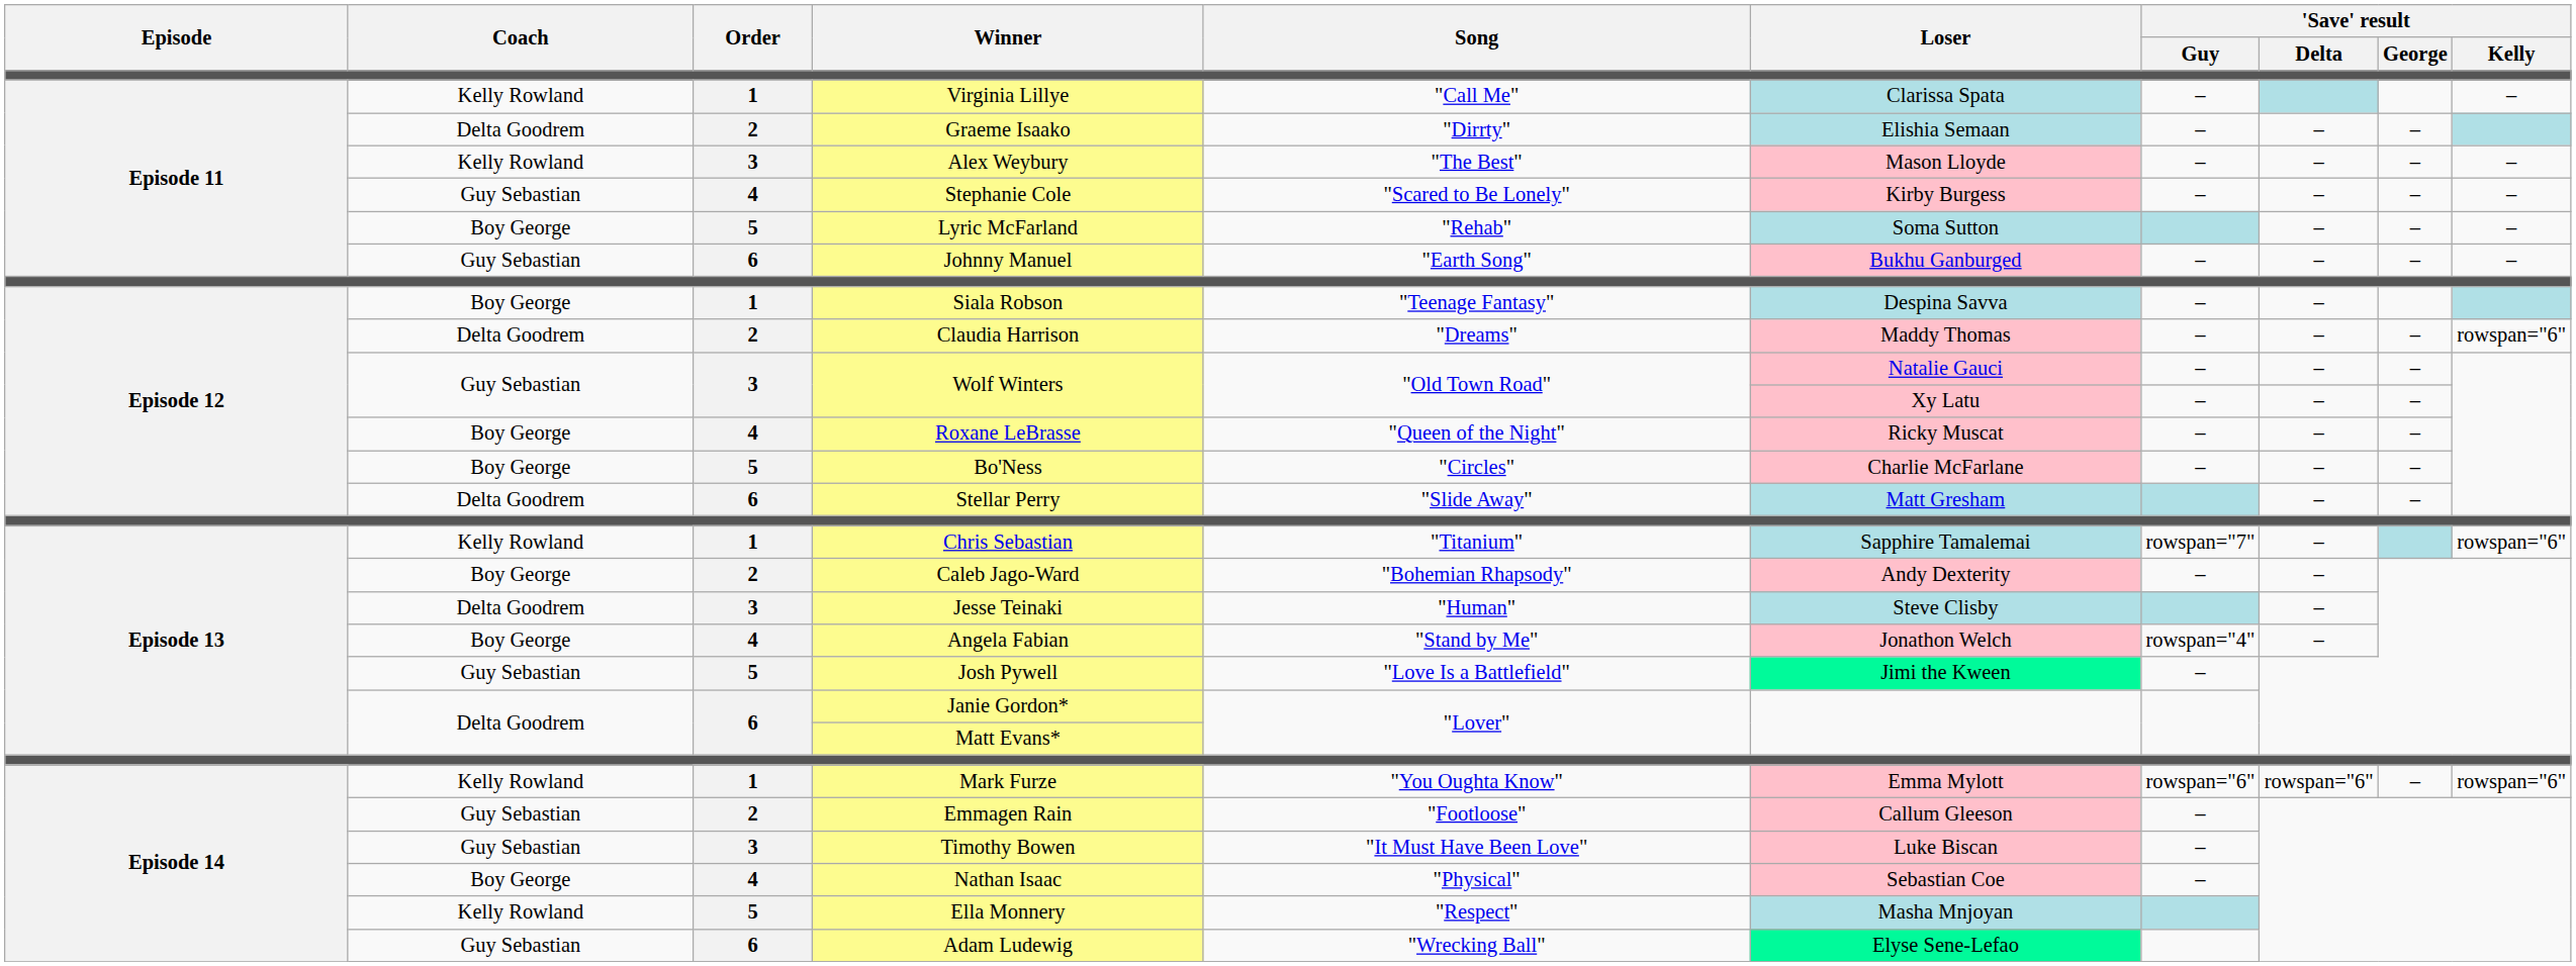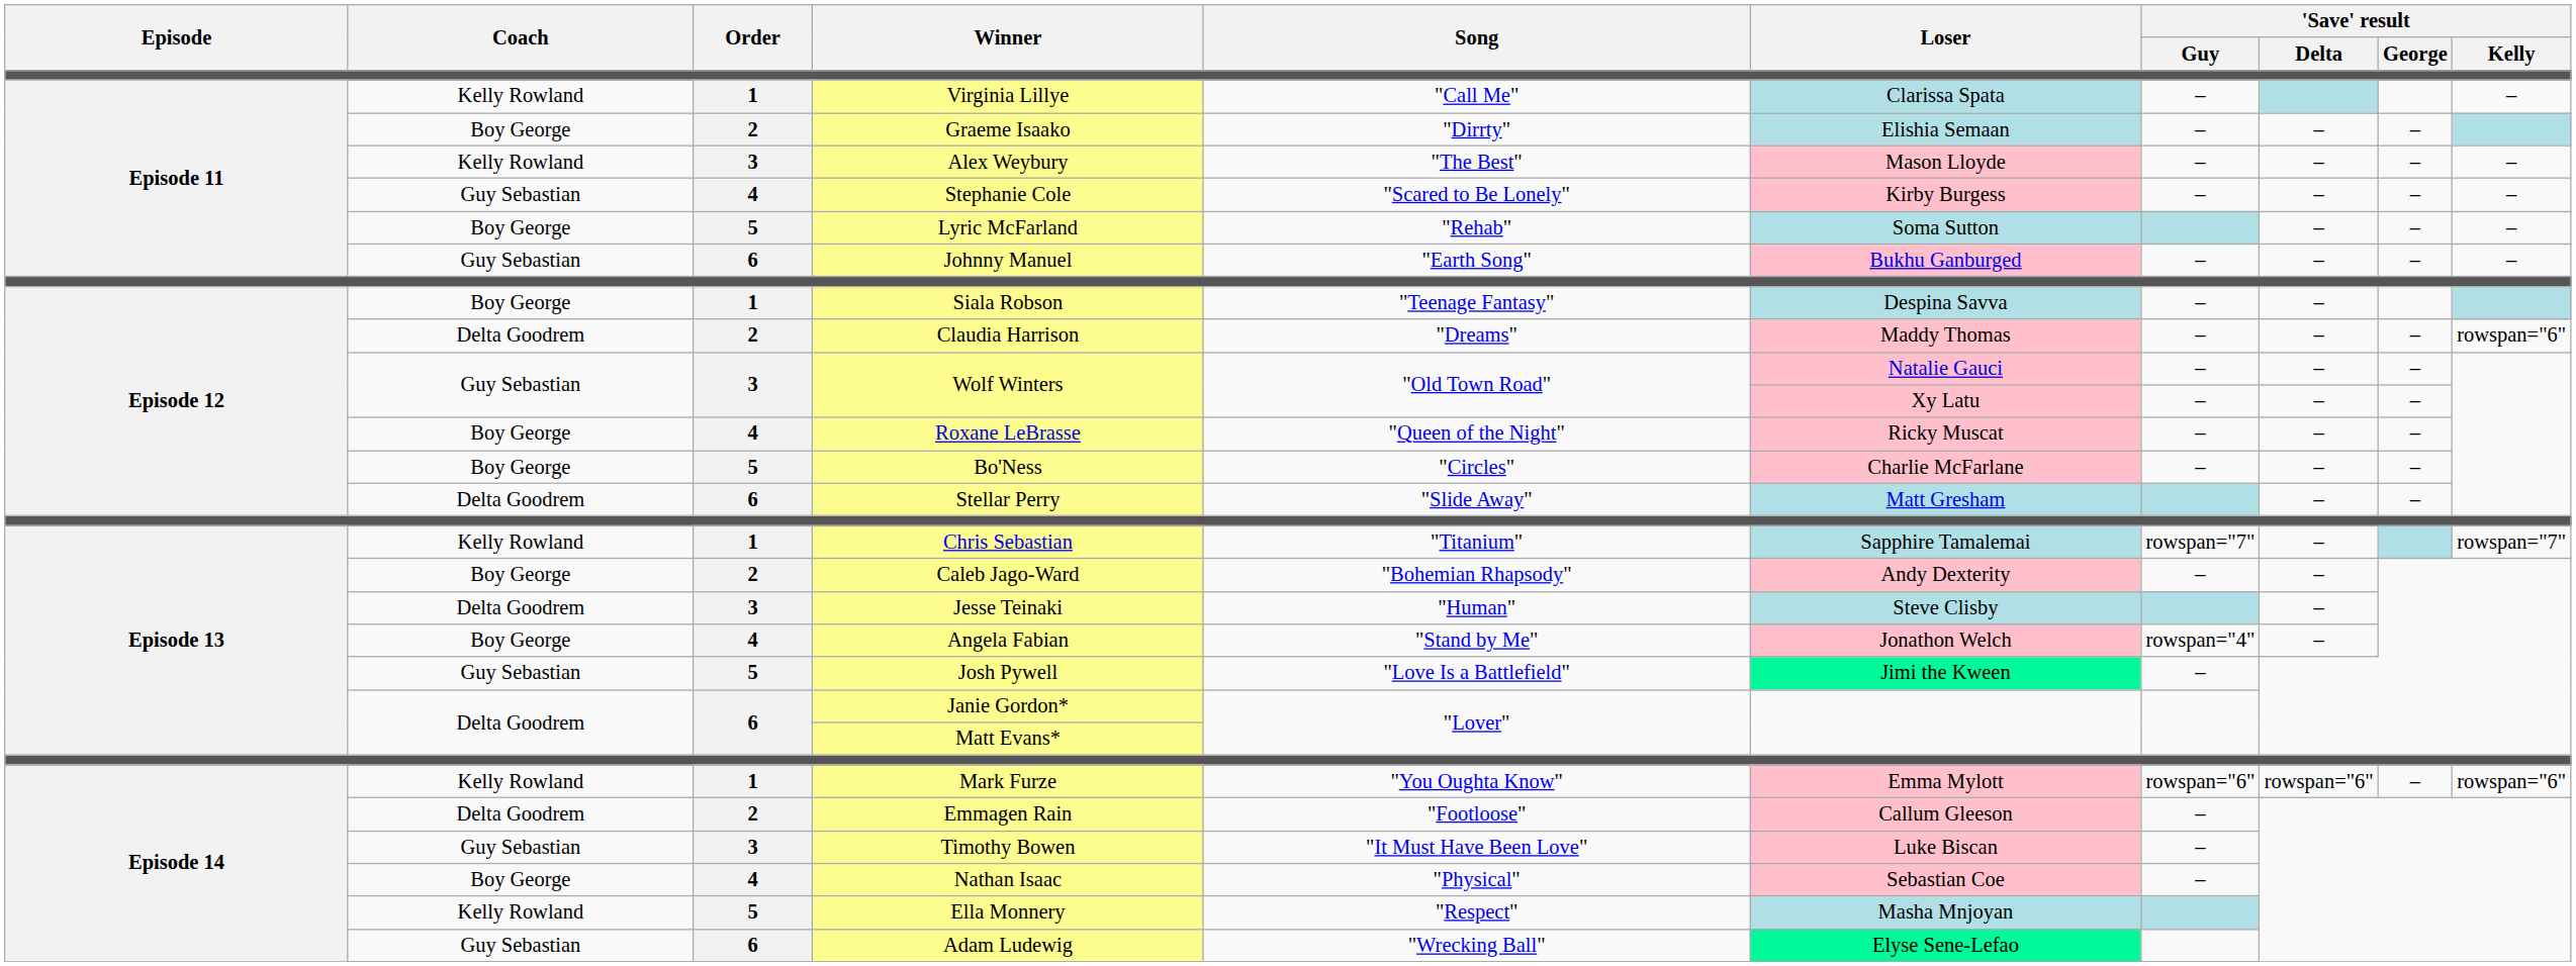Graeme Isaako | Coach: Delta Goodrem -> Boy George
Chris Sebastian | 'Save' result / Kelly: rowspan="6" -> rowspan="7"
Emmagen Rain | Coach: Guy Sebastian -> Delta Goodrem
